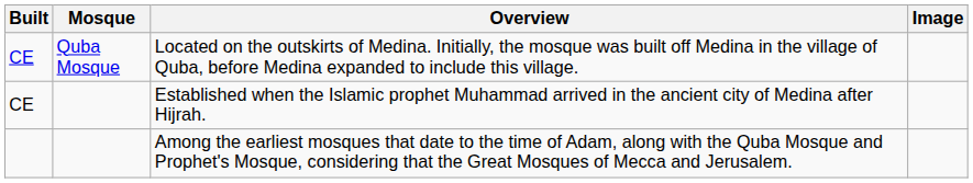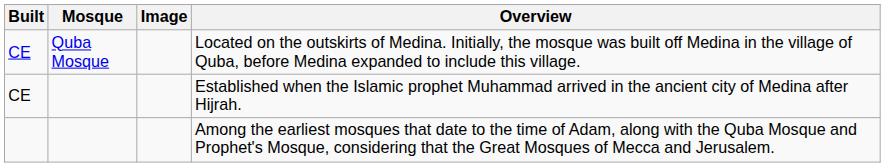columns swapped: Image <-> Overview
